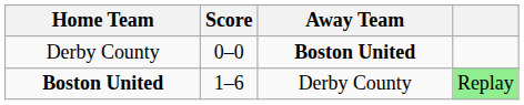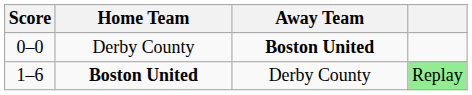columns swapped: Home Team <-> Score
